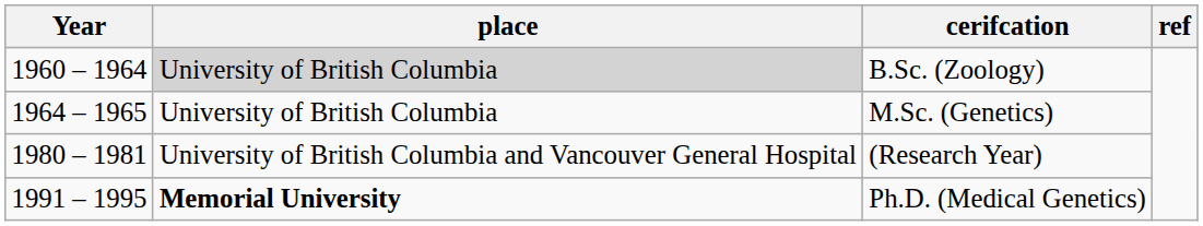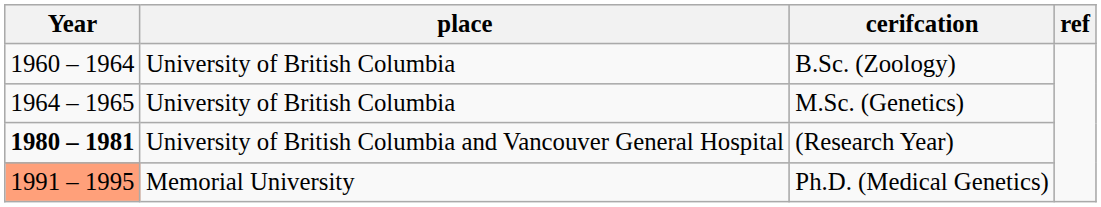B.Sc. (Zoology) | place: lightgrey background -> no background
(Research Year) | Year: normal -> bold
Ph.D. (Medical Genetics) | Year: no background -> lightsalmon background
Ph.D. (Medical Genetics) | place: bold -> normal
